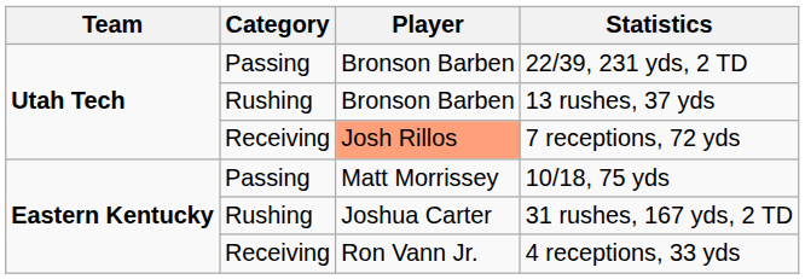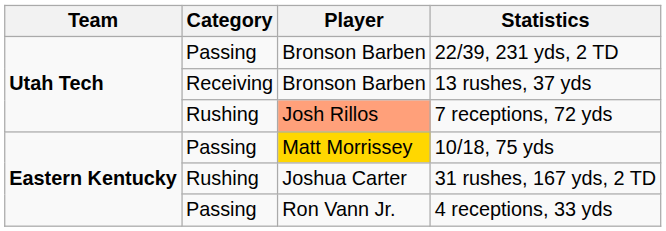13 rushes, 37 yds | Category: Rushing -> Receiving
7 receptions, 72 yds | Category: Receiving -> Rushing
10/18, 75 yds | Player: no background -> gold background
4 receptions, 33 yds | Category: Receiving -> Passing
